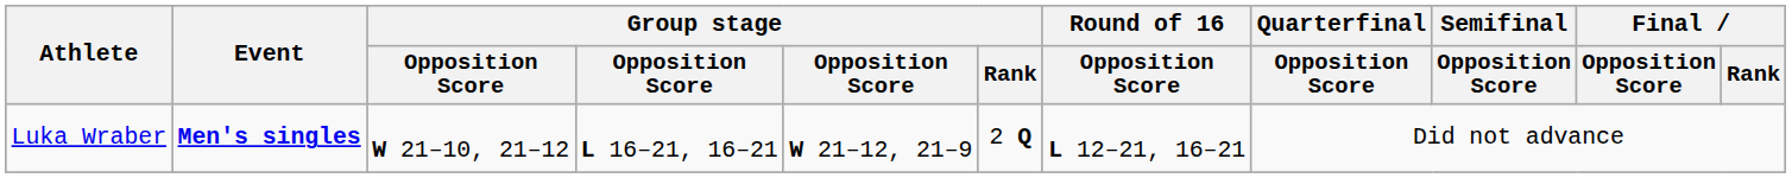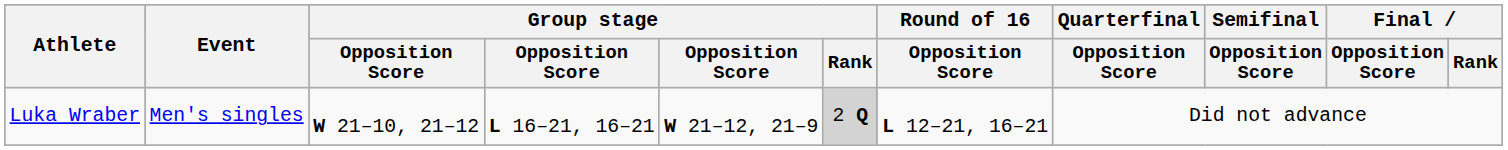Luka Wraber | Event: bold -> normal
Luka Wraber | Group stage / Rank: no background -> lightgrey background
